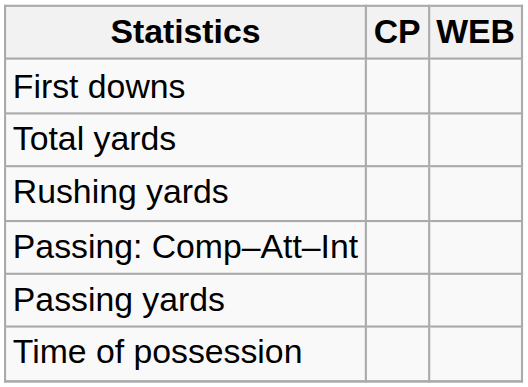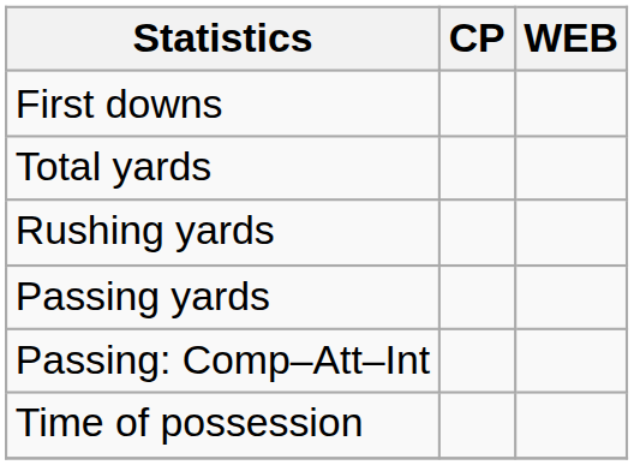rows swapped: Passing yards <-> Passing: Comp–Att–Int
